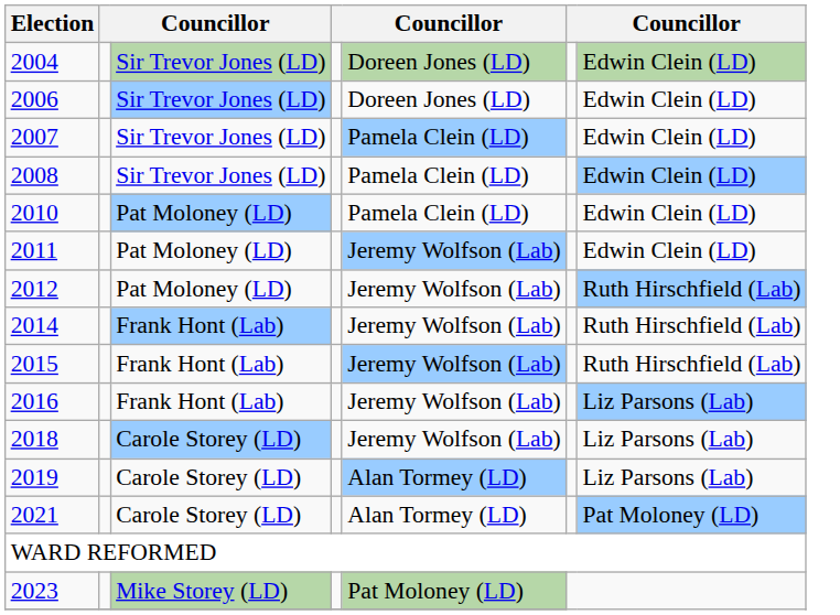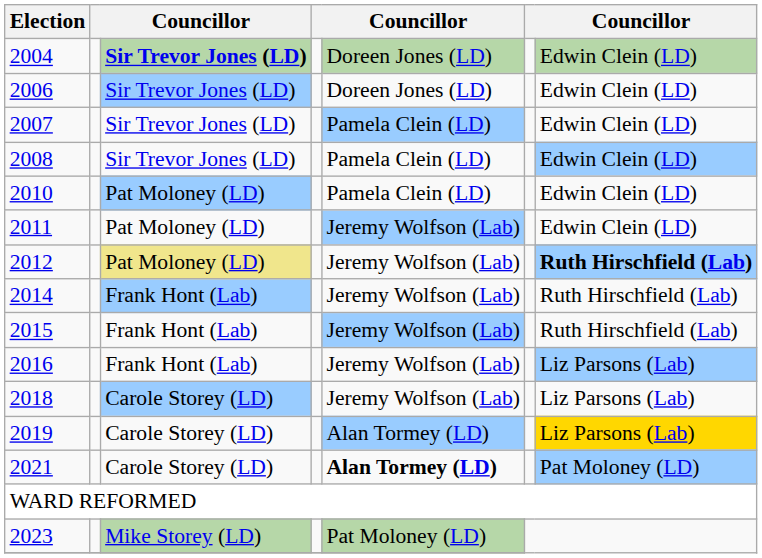2004 | column 3: normal -> bold
2012 | column 3: no background -> khaki background
2012 | column 7: normal -> bold
2019 | column 7: no background -> gold background
2021 | column 5: normal -> bold
